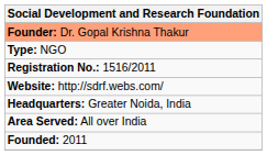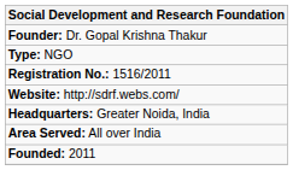row 2 | column 1: lightsalmon background -> no background
